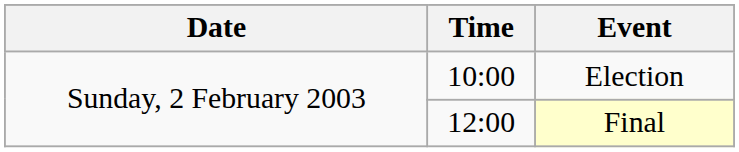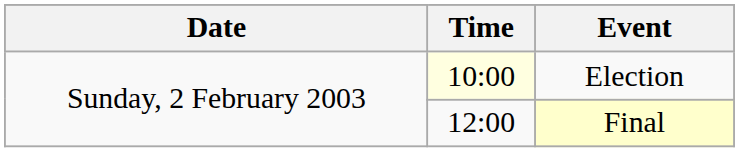Election | Time: no background -> lightyellow background
